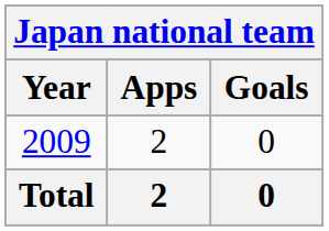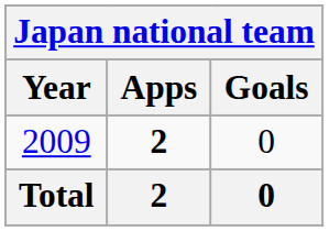2009 | Apps: normal -> bold
